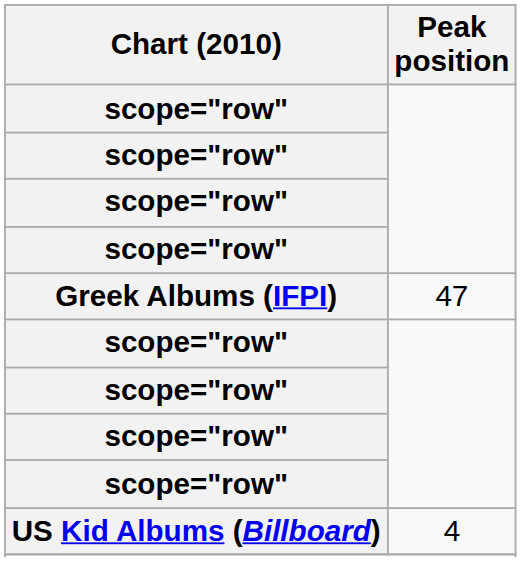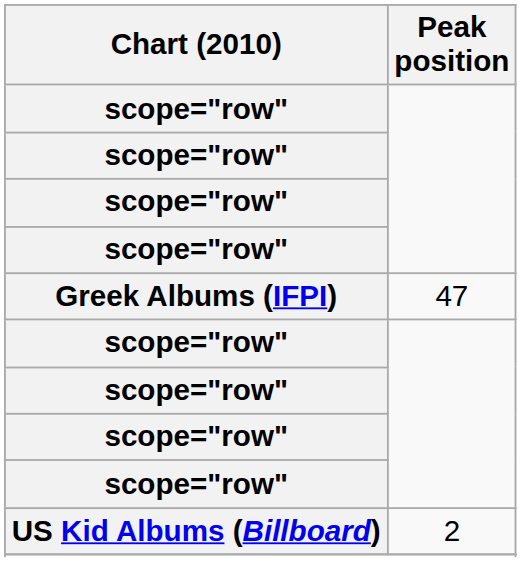US Kid Albums (Billboard) | Peak position: 4 -> 2
